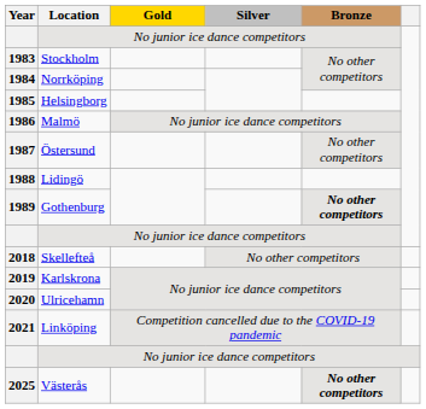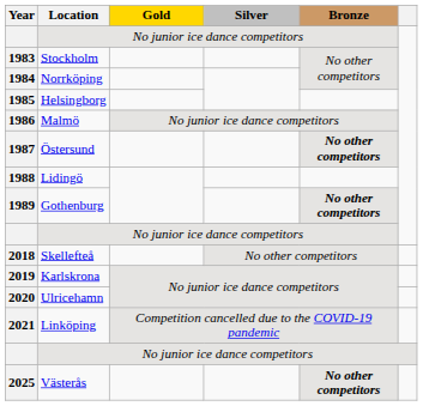1987 | Bronze: normal -> bold
